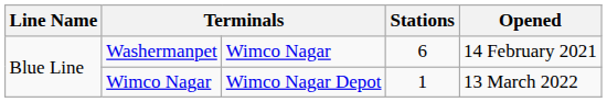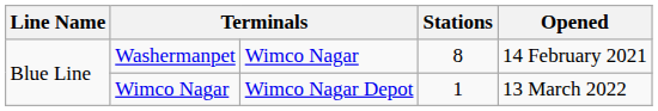Washermanpet | Stations: 6 -> 8
